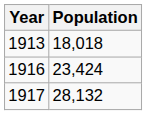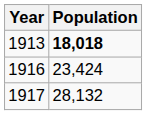1913 | Population: normal -> bold
